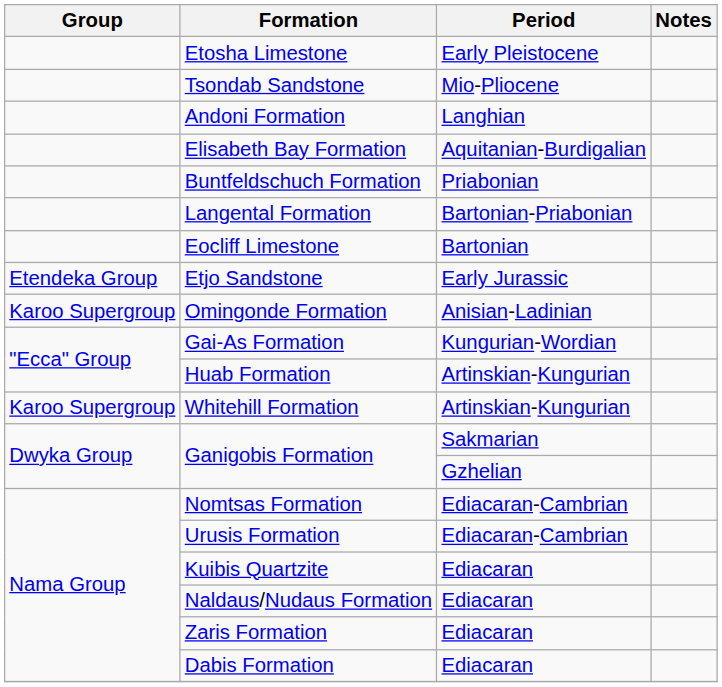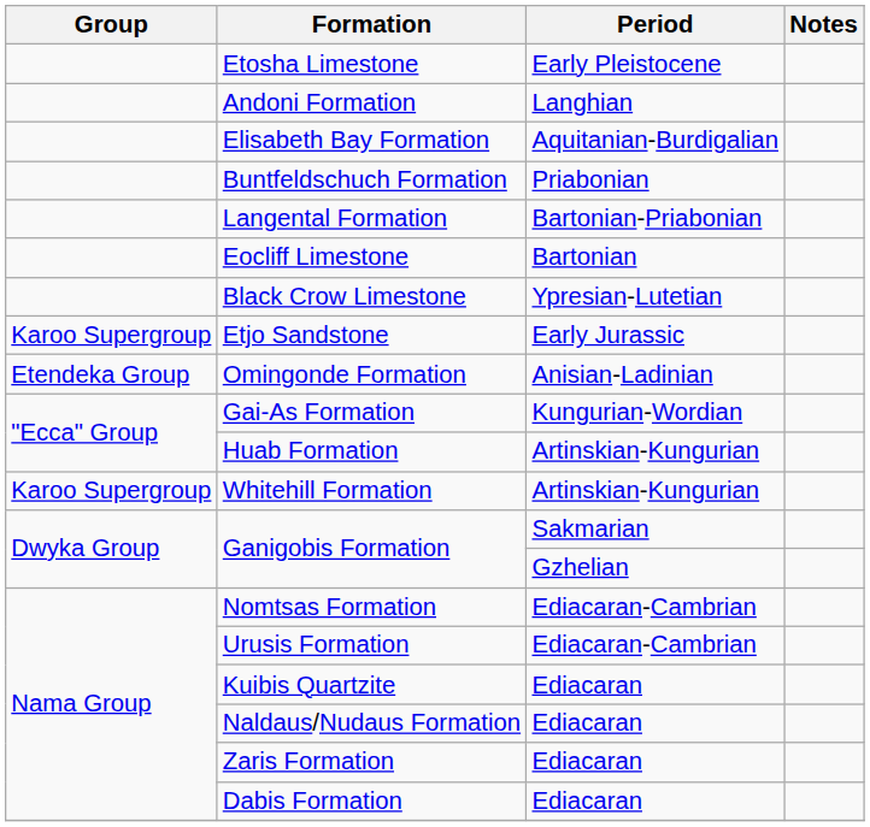- row: Tsondab Sandstone | Mio-Pliocene
+ row: Black Crow Limestone | Ypresian-Lutetian
Etjo Sandstone | Group: Etendeka Group -> Karoo Supergroup
Omingonde Formation | Group: Karoo Supergroup -> Etendeka Group
